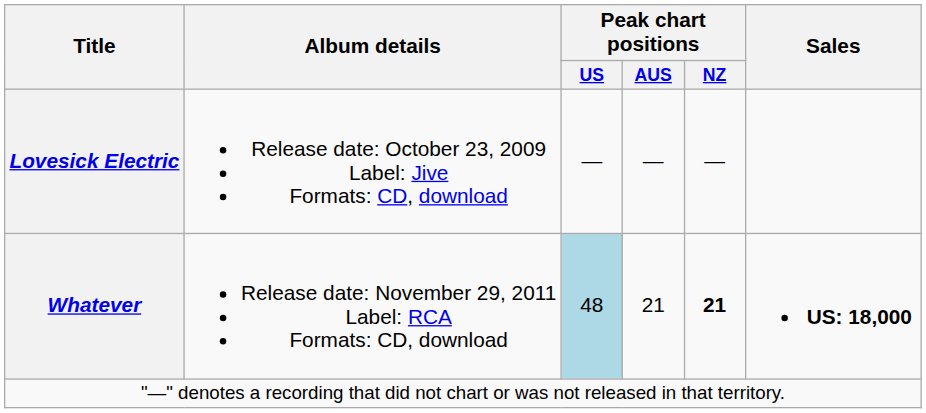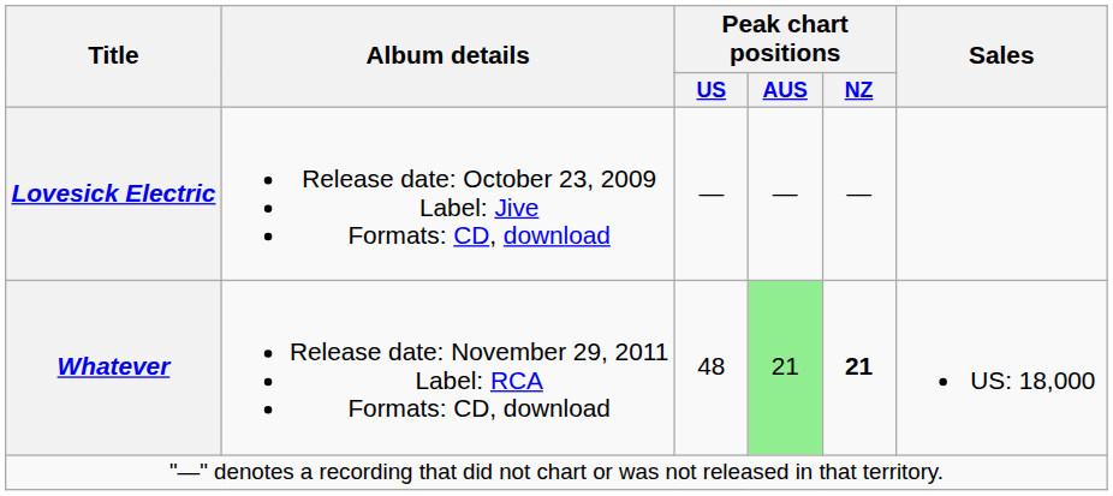Whatever | Peak chart positions / US: lightblue background -> no background
Whatever | Peak chart positions / AUS: no background -> lightgreen background
Whatever | Sales: bold -> normal
